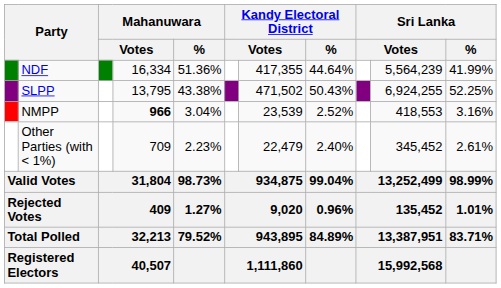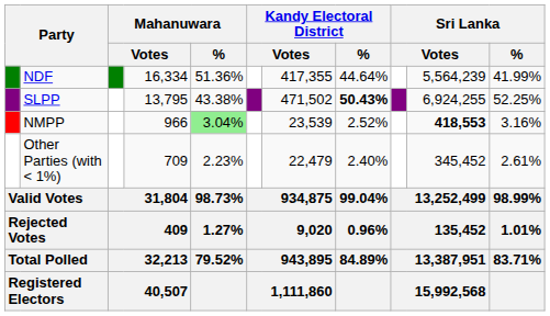SLPP | Kandy Electoral District / %: normal -> bold
NMPP | column 4: bold -> normal
NMPP | Mahanuwara / %: no background -> lightgreen background
NMPP | column 10: normal -> bold
